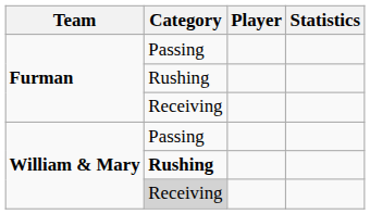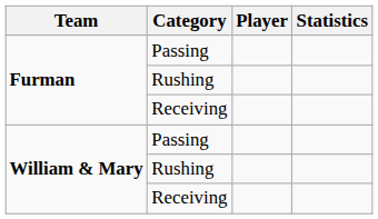William & Mary / Rushing | Category: bold -> normal
William & Mary / Receiving | Category: lightgrey background -> no background
